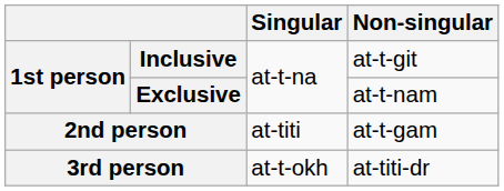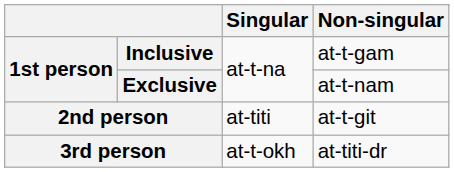Inclusive | Non-singular: at-t-git -> at-t-gam
2nd person | Non-singular: at-t-gam -> at-t-git
